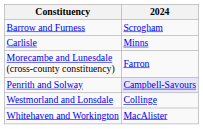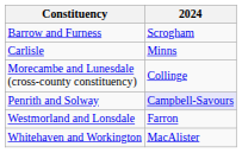Morecambe and Lunesdale (cross-county constituency) | 2024: Farron -> Collinge
Westmorland and Lonsdale | 2024: Collinge -> Farron
